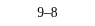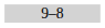row 1 | column 1: no background -> lightgrey background
